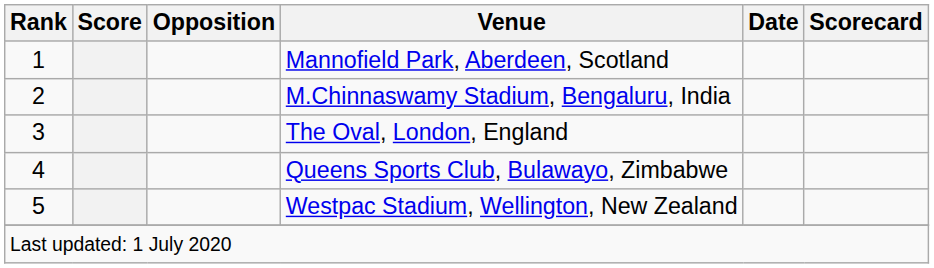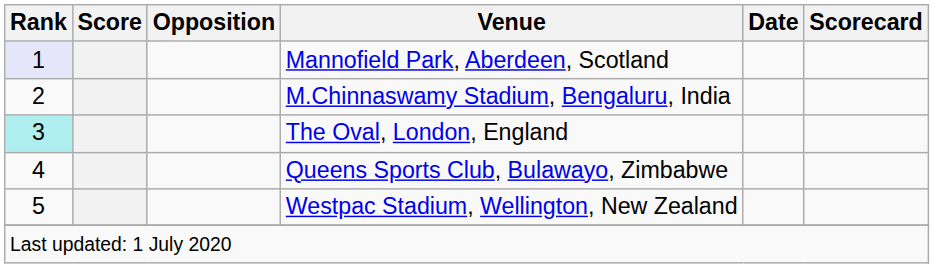Mannofield Park, Aberdeen, Scotland | Rank: no background -> lavender background
The Oval, London, England | Rank: no background -> paleturquoise background
